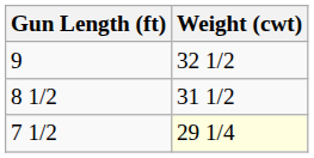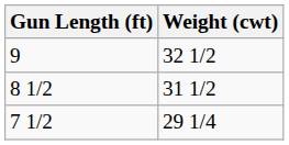7 1/2 | Weight (cwt): lightyellow background -> no background
